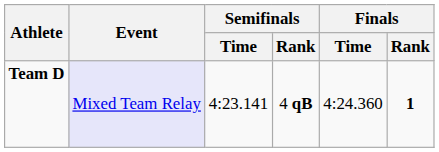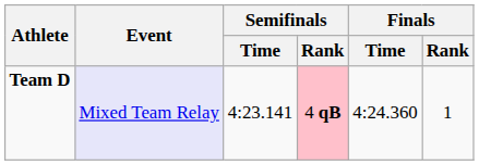Team D | Semifinals / Rank: no background -> pink background
Team D | Finals / Rank: bold -> normal
